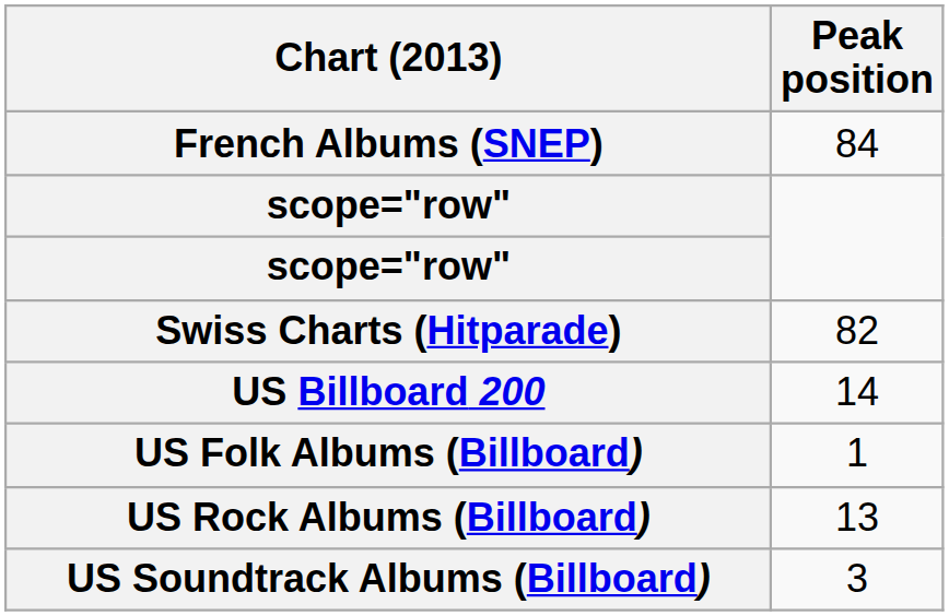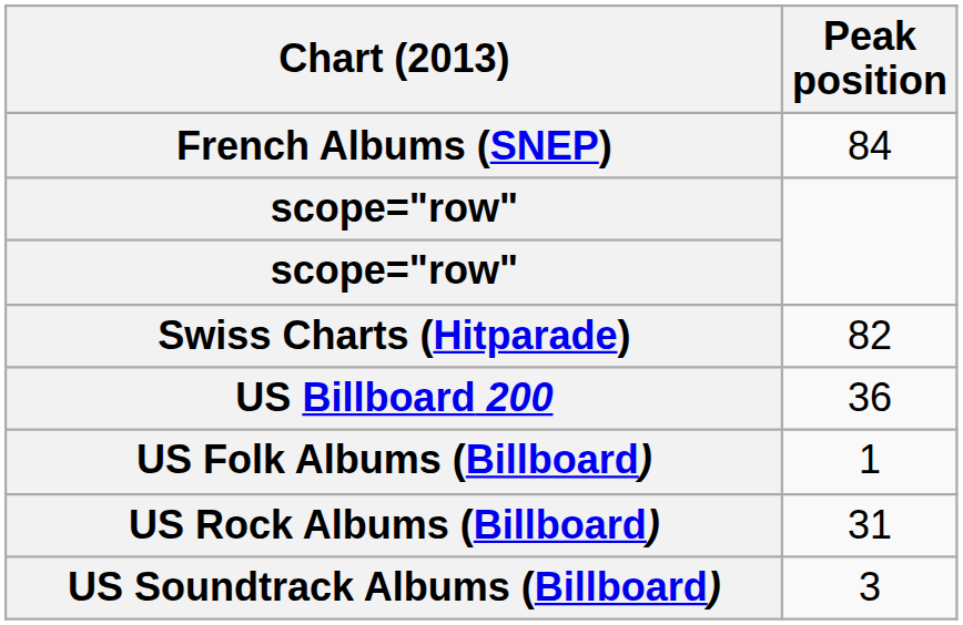US Billboard 200 | Peak position: 14 -> 36
US Rock Albums (Billboard) | Peak position: 13 -> 31
